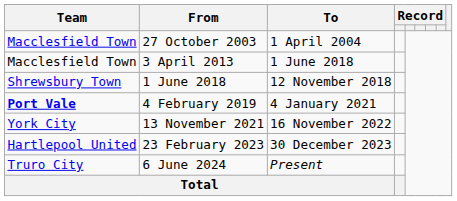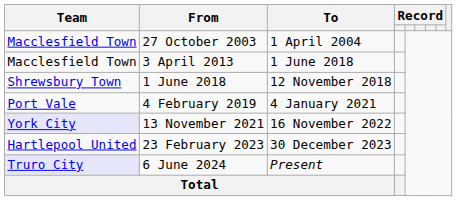4 February 2019 | Team: bold -> normal
13 November 2021 | Team: no background -> lavender background
6 June 2024 | Team: no background -> lavender background
